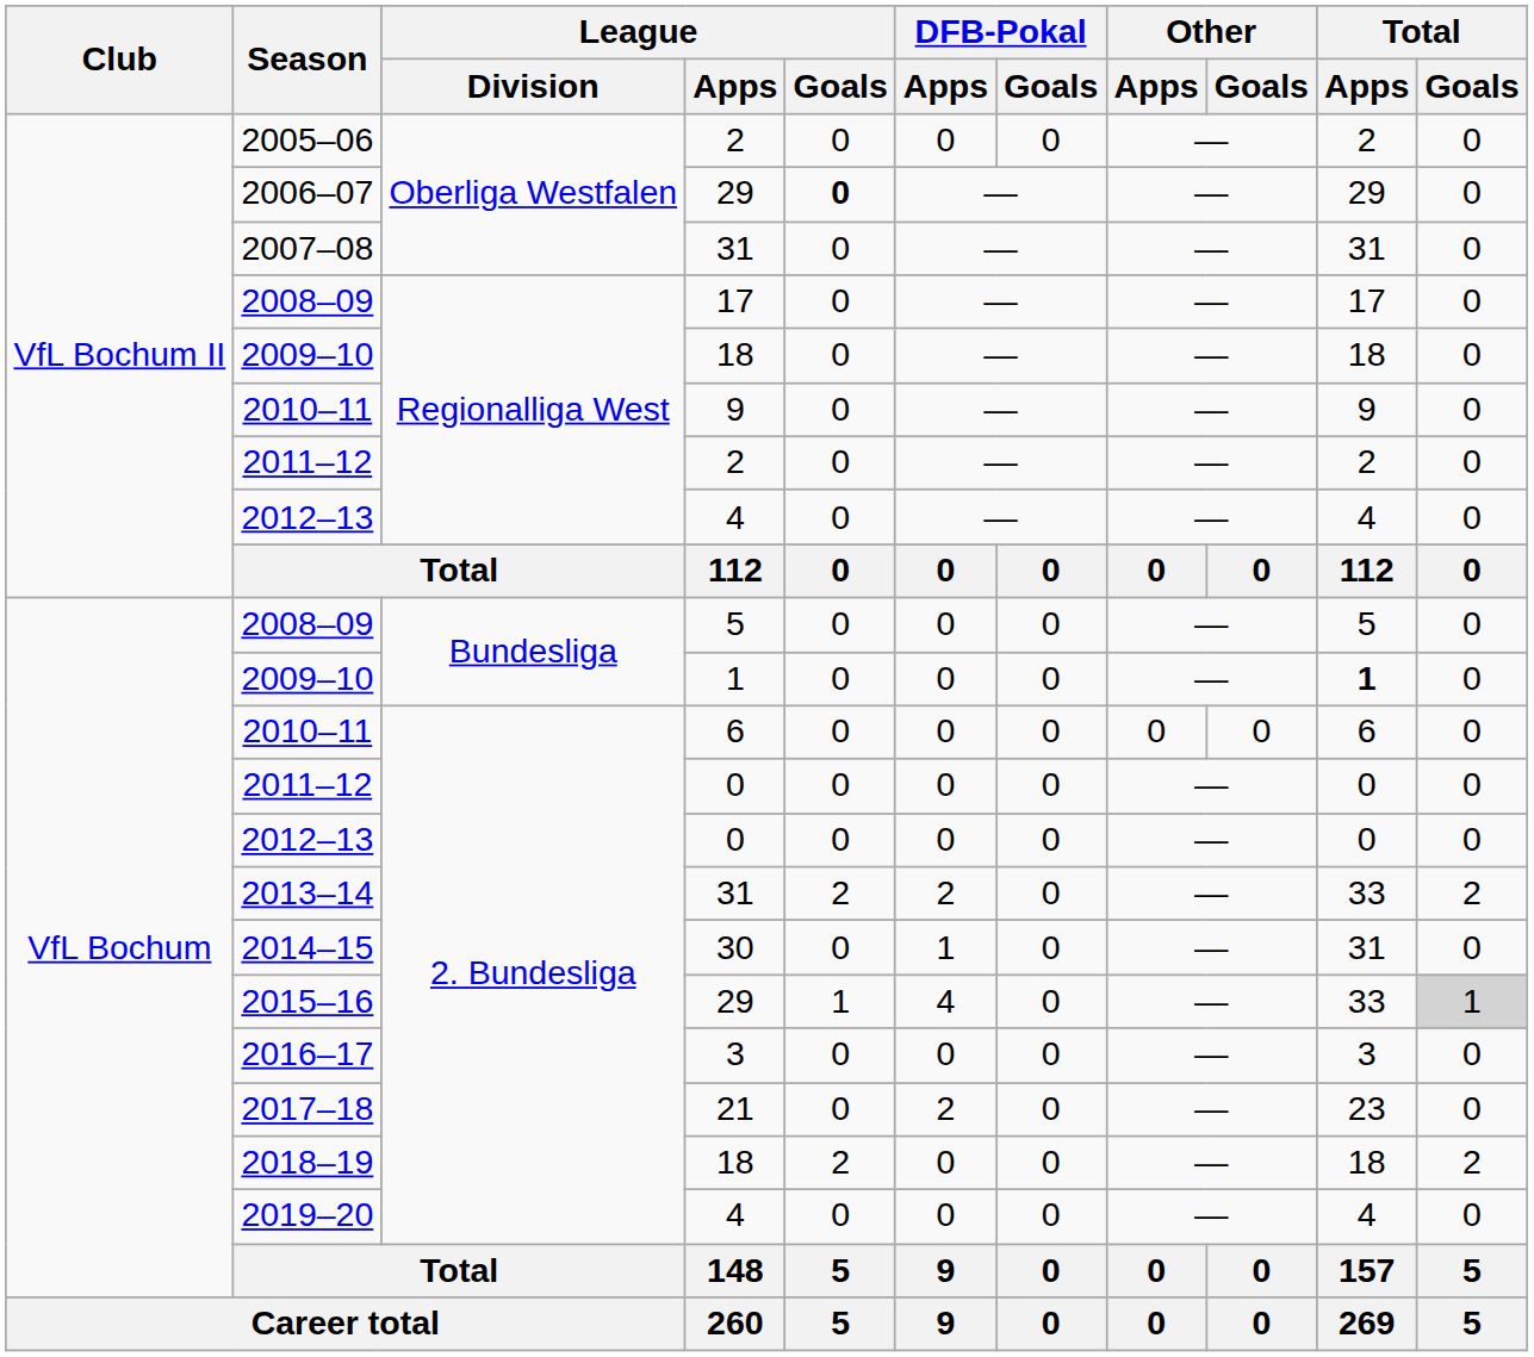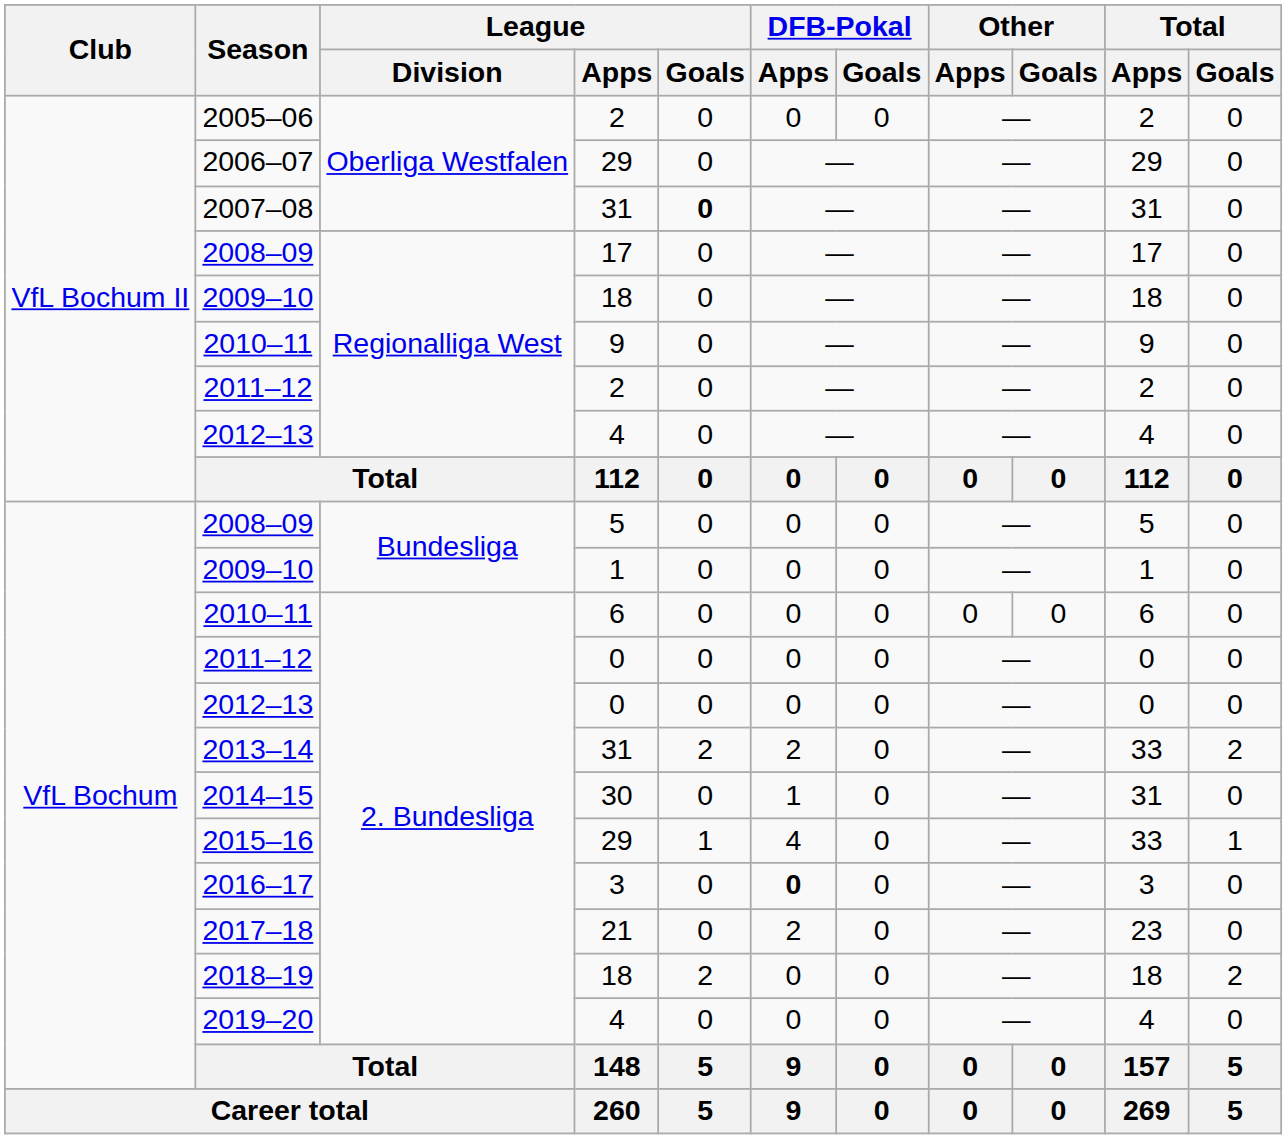2006–07 | League / Goals: bold -> normal
2007–08 | League / Goals: normal -> bold
2009–10 / 1 | Total / Apps: bold -> normal
2015–16 | Total / Goals: lightgrey background -> no background
2016–17 | DFB-Pokal / Apps: normal -> bold
